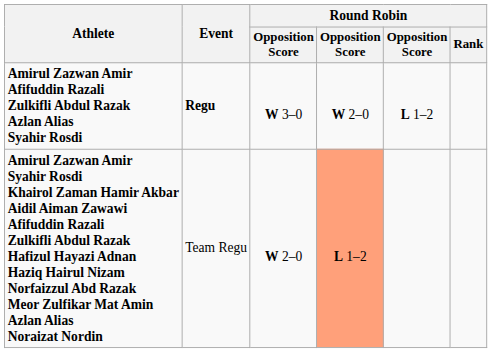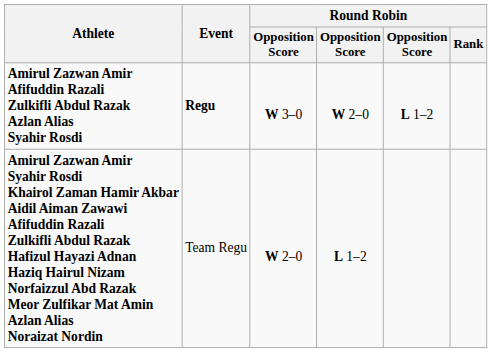row 4 | column 4: lightsalmon background -> no background
